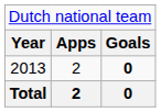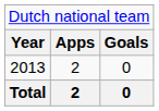2013 | column 3: bold -> normal
